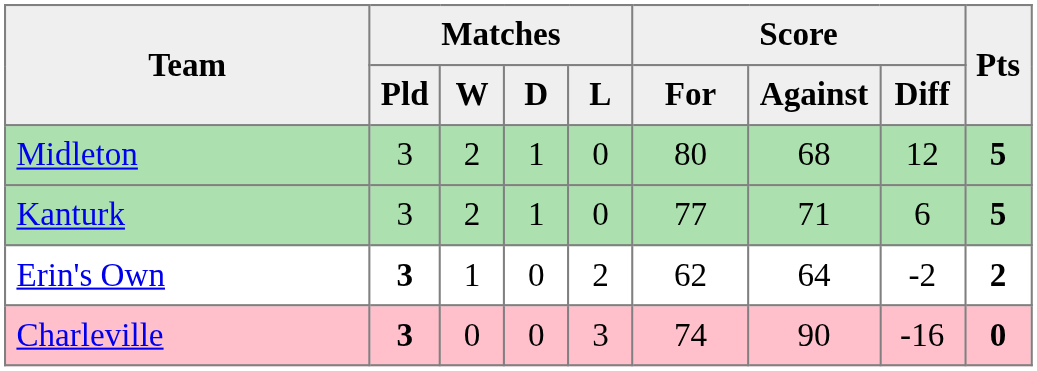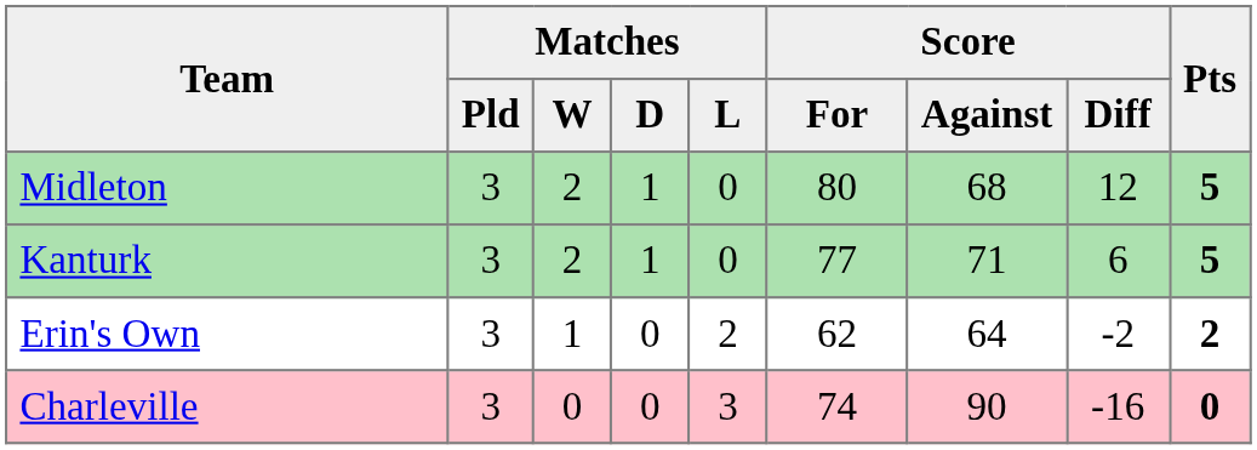Erin's Own | Matches / Pld: bold -> normal
Charleville | Matches / Pld: bold -> normal
